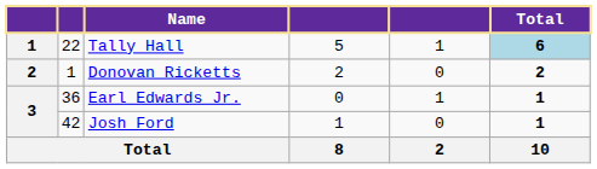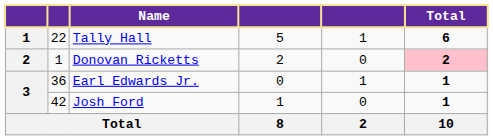Tally Hall | Total: lightblue background -> no background
Donovan Ricketts | Total: no background -> pink background
